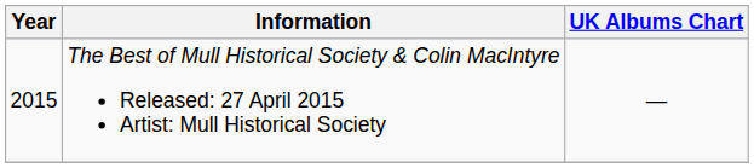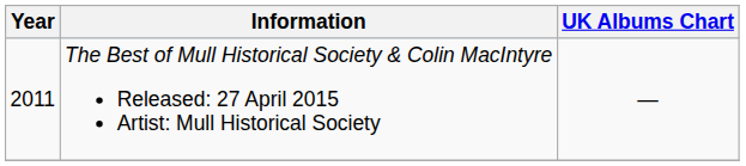row 2 | Year: 2015 -> 2011
